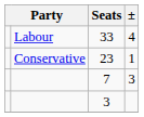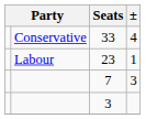33 | column 2: Labour -> Conservative
23 | column 2: Conservative -> Labour
